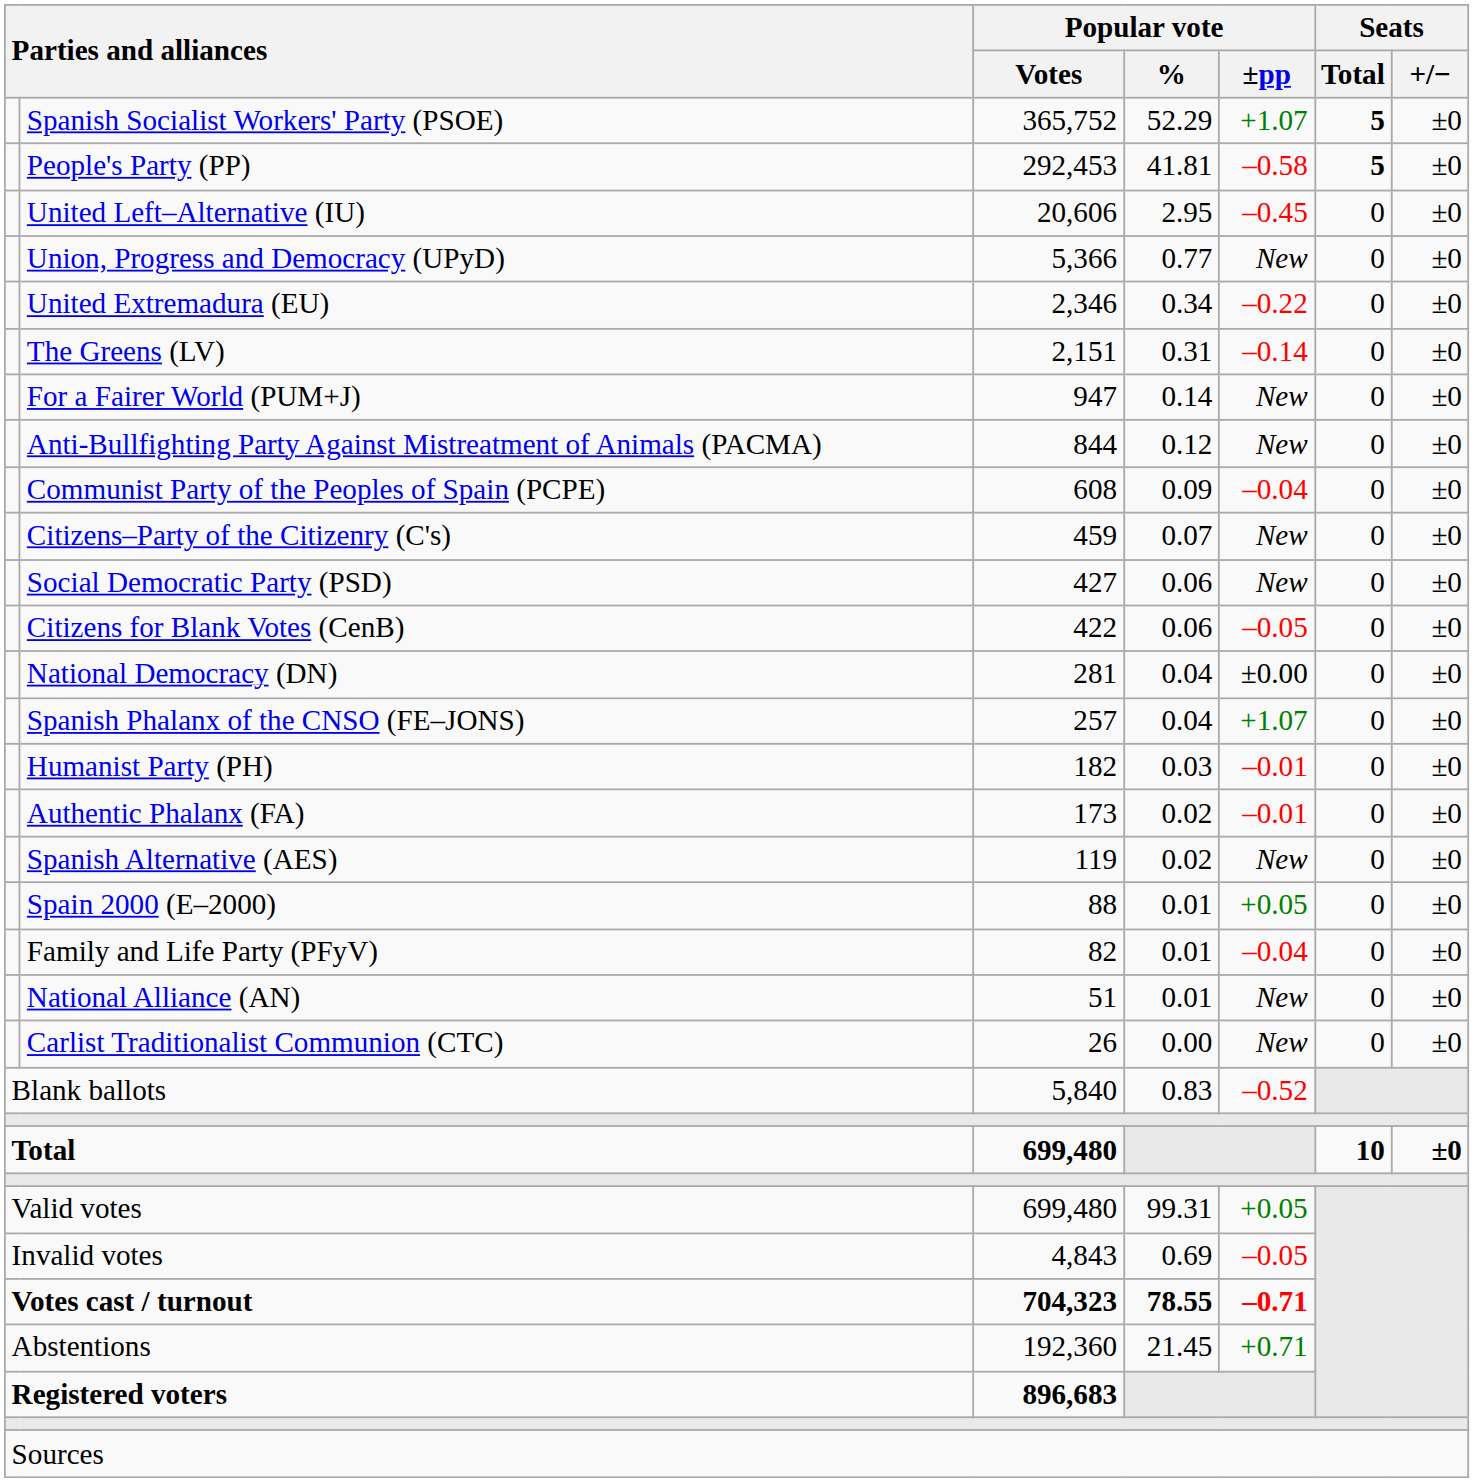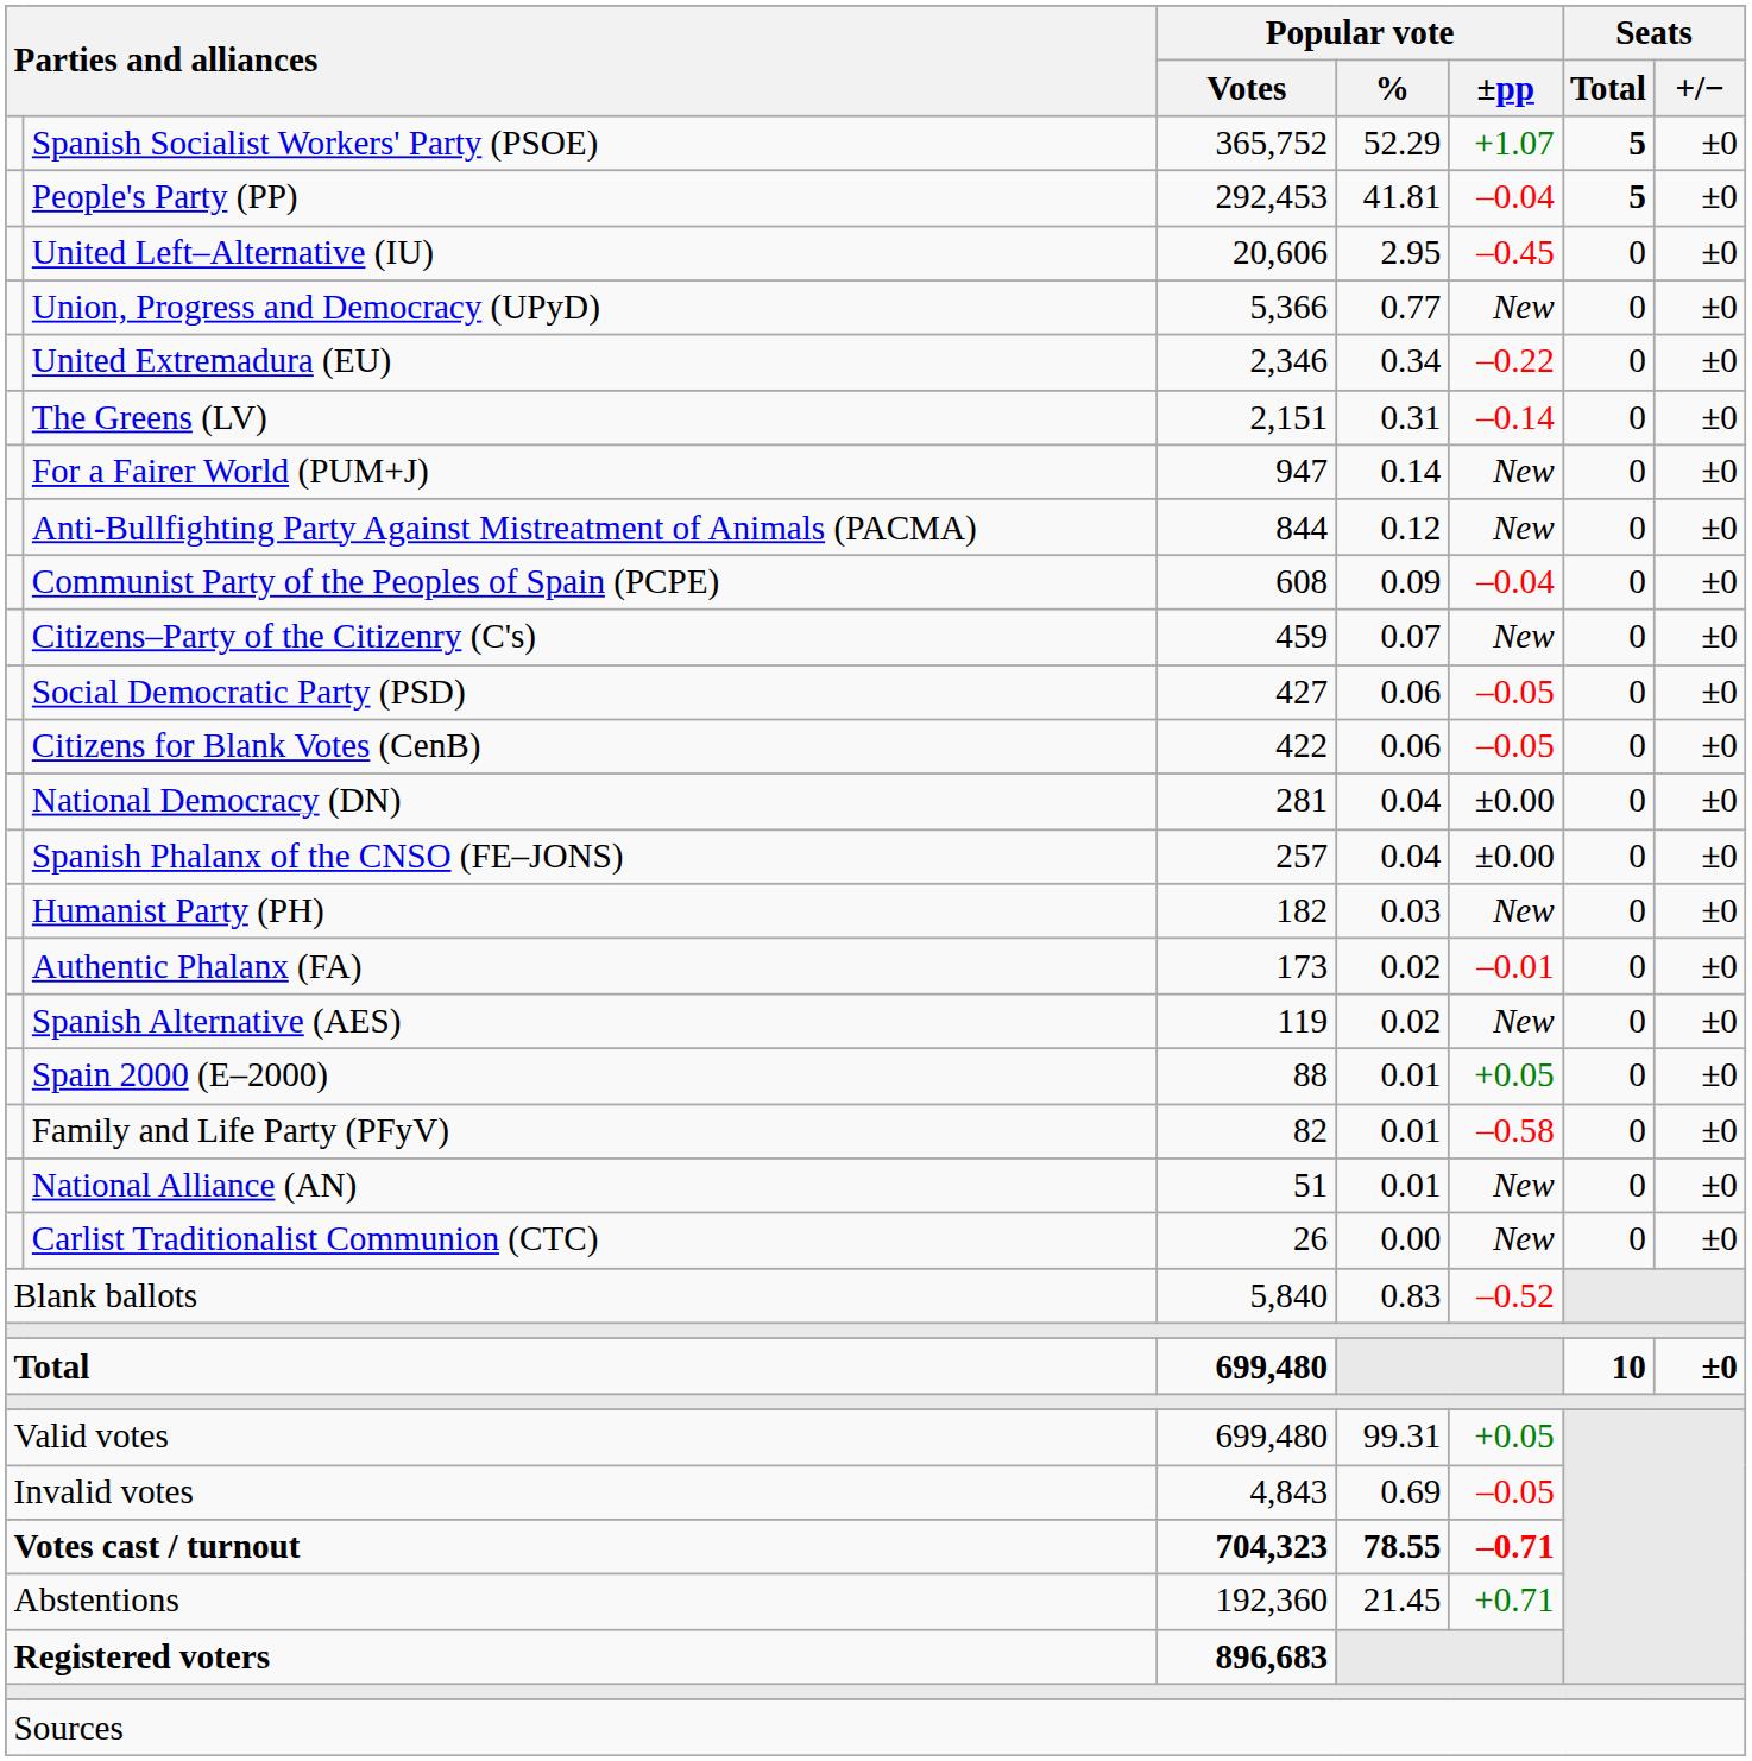People's Party (PP) | Popular vote / ±pp: –0.58 -> –0.04
Social Democratic Party (PSD) | Popular vote / ±pp: New -> –0.05
Spanish Phalanx of the CNSO (FE–JONS) | Popular vote / ±pp: +1.07 -> ±0.00
Humanist Party (PH) | Popular vote / ±pp: –0.01 -> New
Family and Life Party (PFyV) | Popular vote / ±pp: –0.04 -> –0.58
